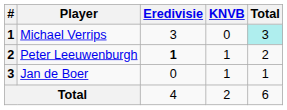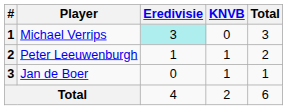Michael Verrips | Eredivisie: no background -> paleturquoise background
Michael Verrips | Total: paleturquoise background -> no background
Peter Leeuwenburgh | Eredivisie: bold -> normal
